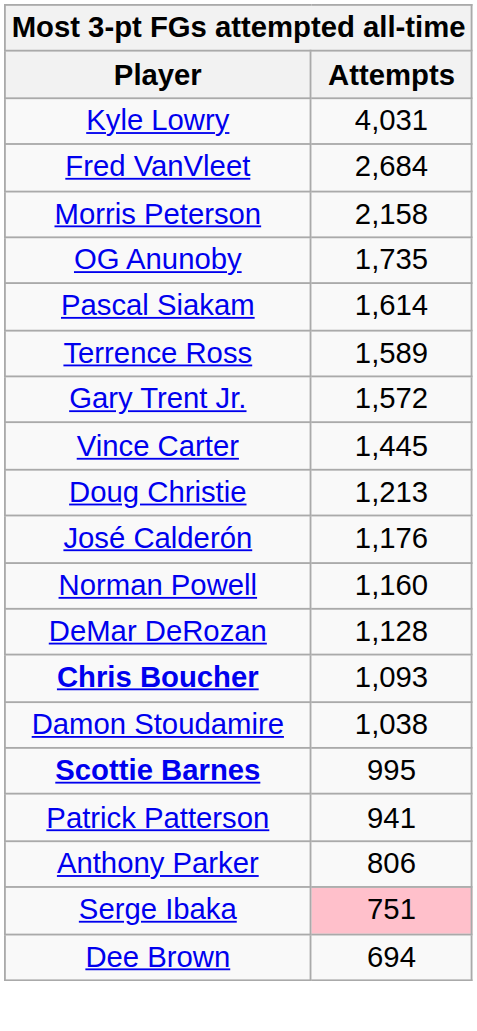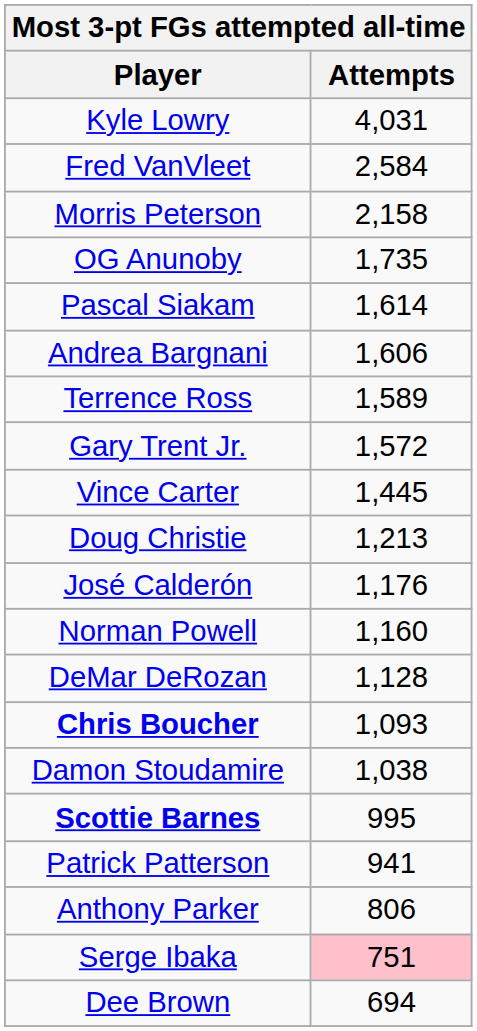Fred VanVleet | Attempts: 2,684 -> 2,584
+ row: Andrea Bargnani | 1,606
